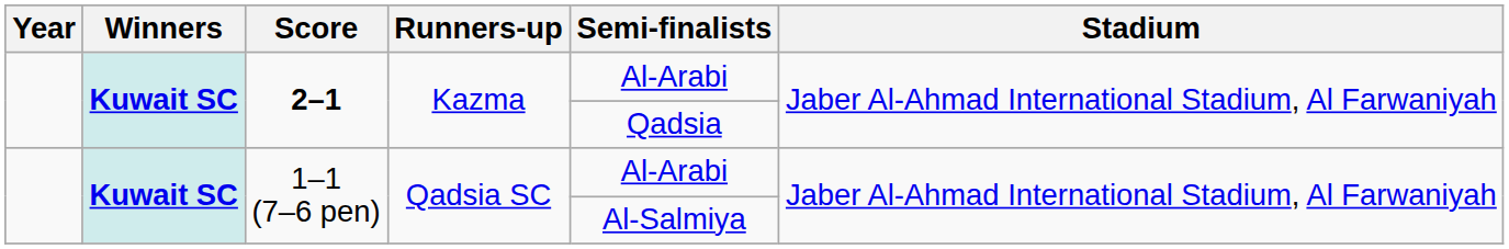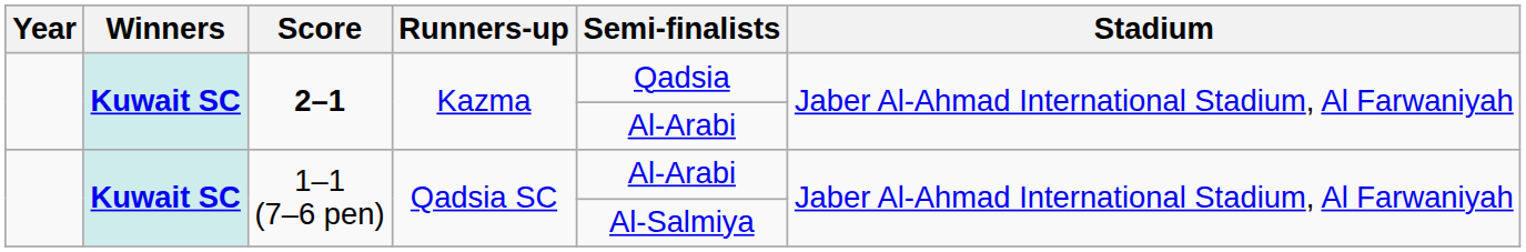row 2 | Semi-finalists: Al-Arabi -> Qadsia
row 3 | Semi-finalists: Qadsia -> Al-Arabi
